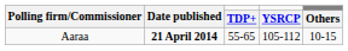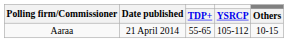Aaraa | Date published: bold -> normal
